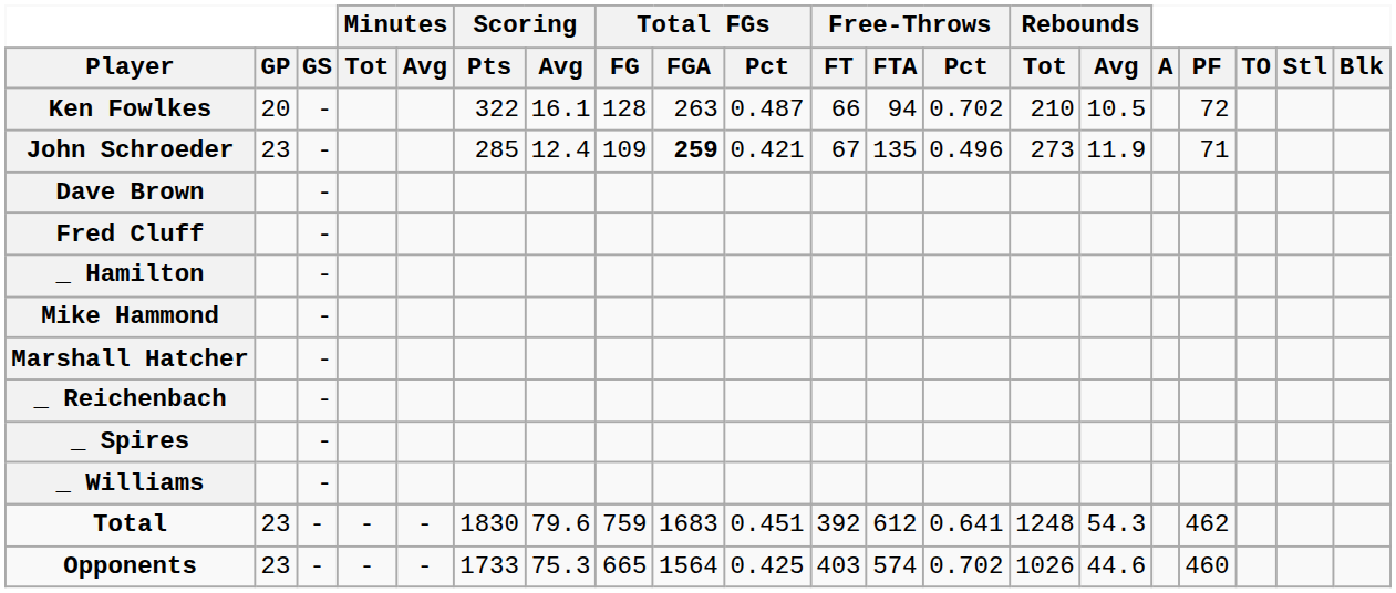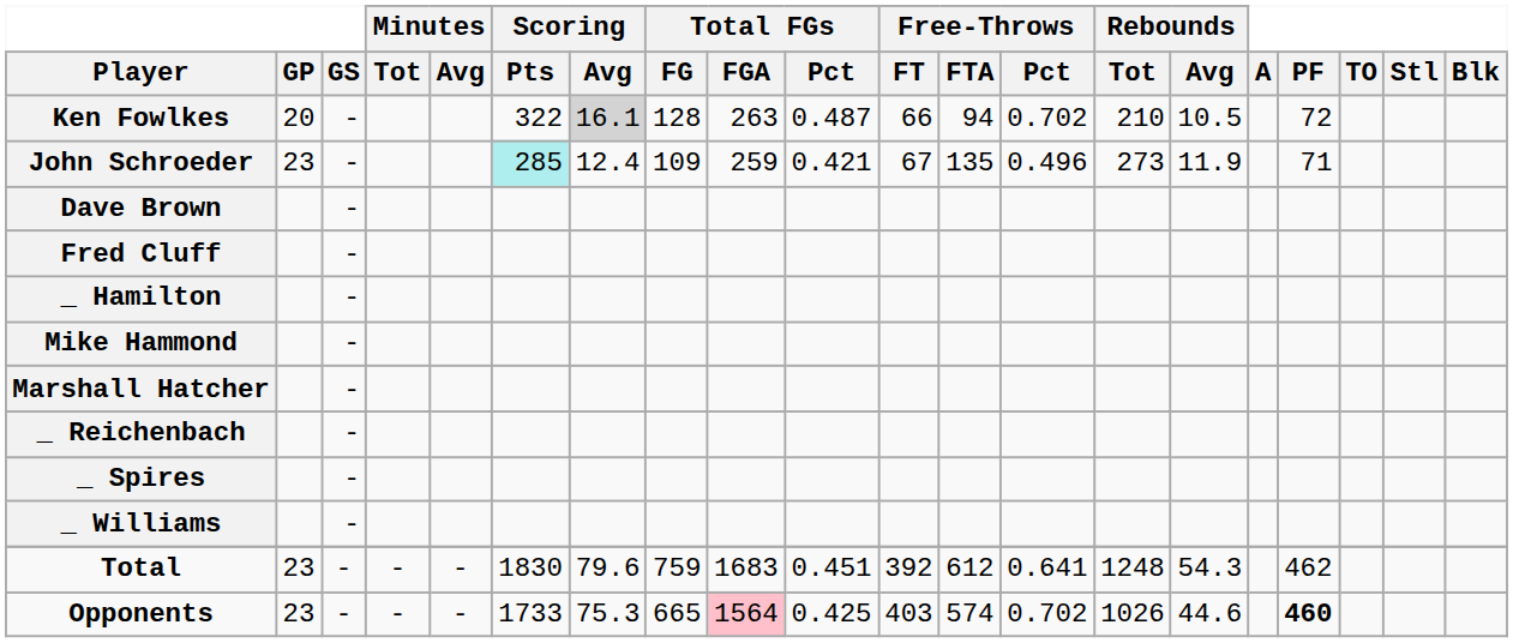Ken Fowlkes | Scoring / Avg: no background -> lightgrey background
John Schroeder | Scoring / Pts: no background -> paleturquoise background
John Schroeder | Total FGs / FGA: bold -> normal
Opponents | Total FGs / FGA: no background -> pink background
Opponents | PF: normal -> bold
